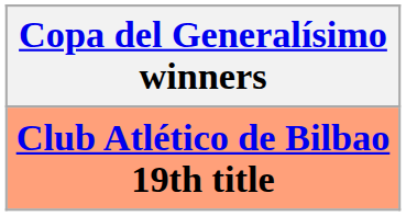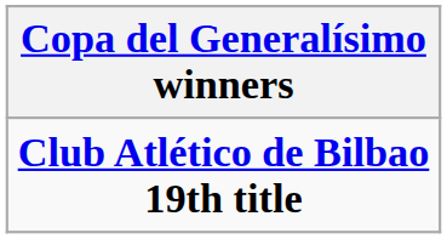row 2 | column 1: lightsalmon background -> no background
